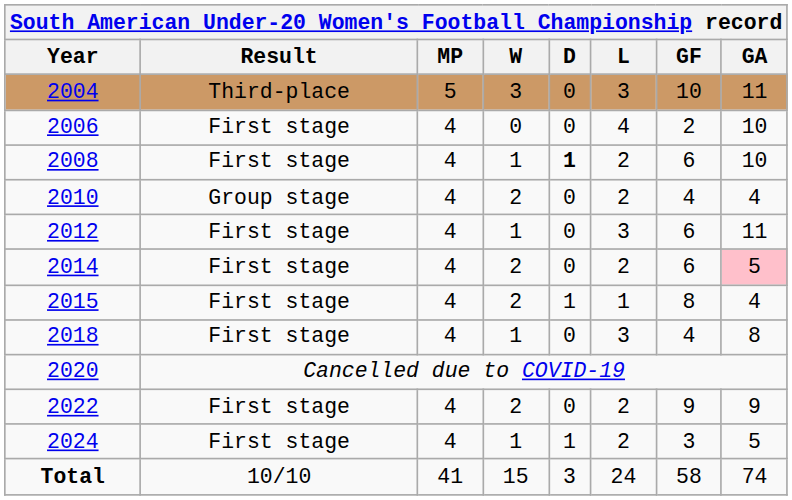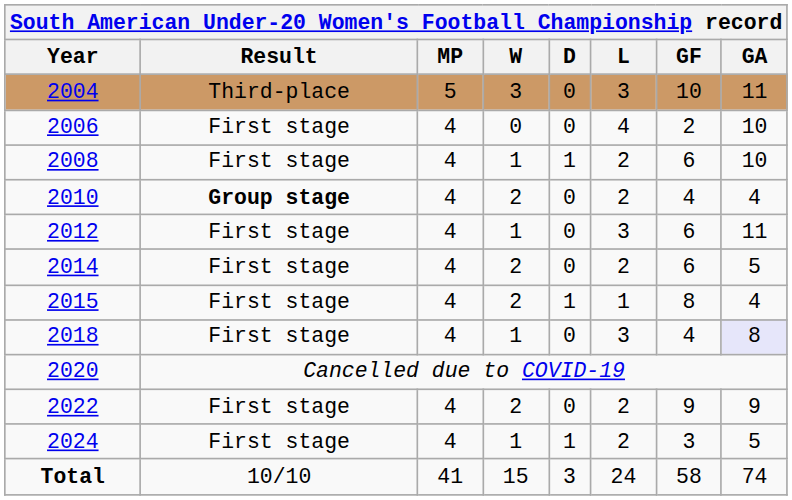2008 | D: bold -> normal
2010 | Result: normal -> bold
2014 | GA: pink background -> no background
2018 | GA: no background -> lavender background
